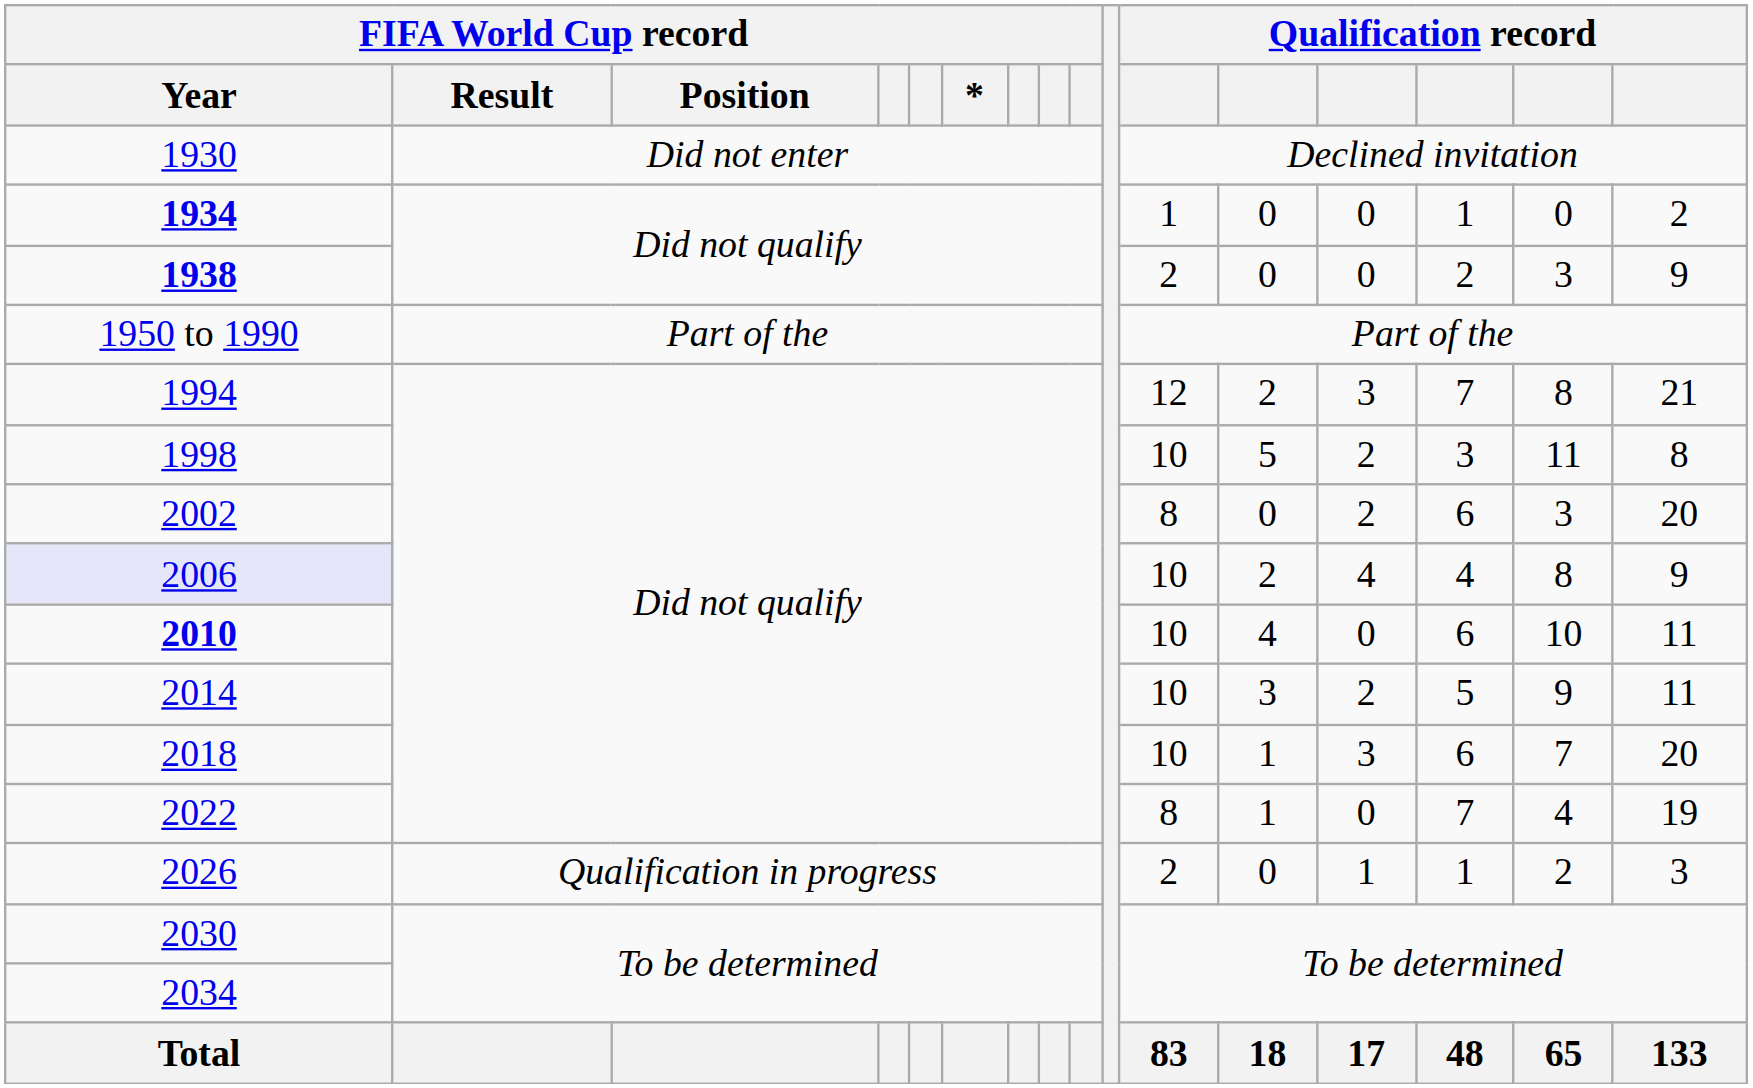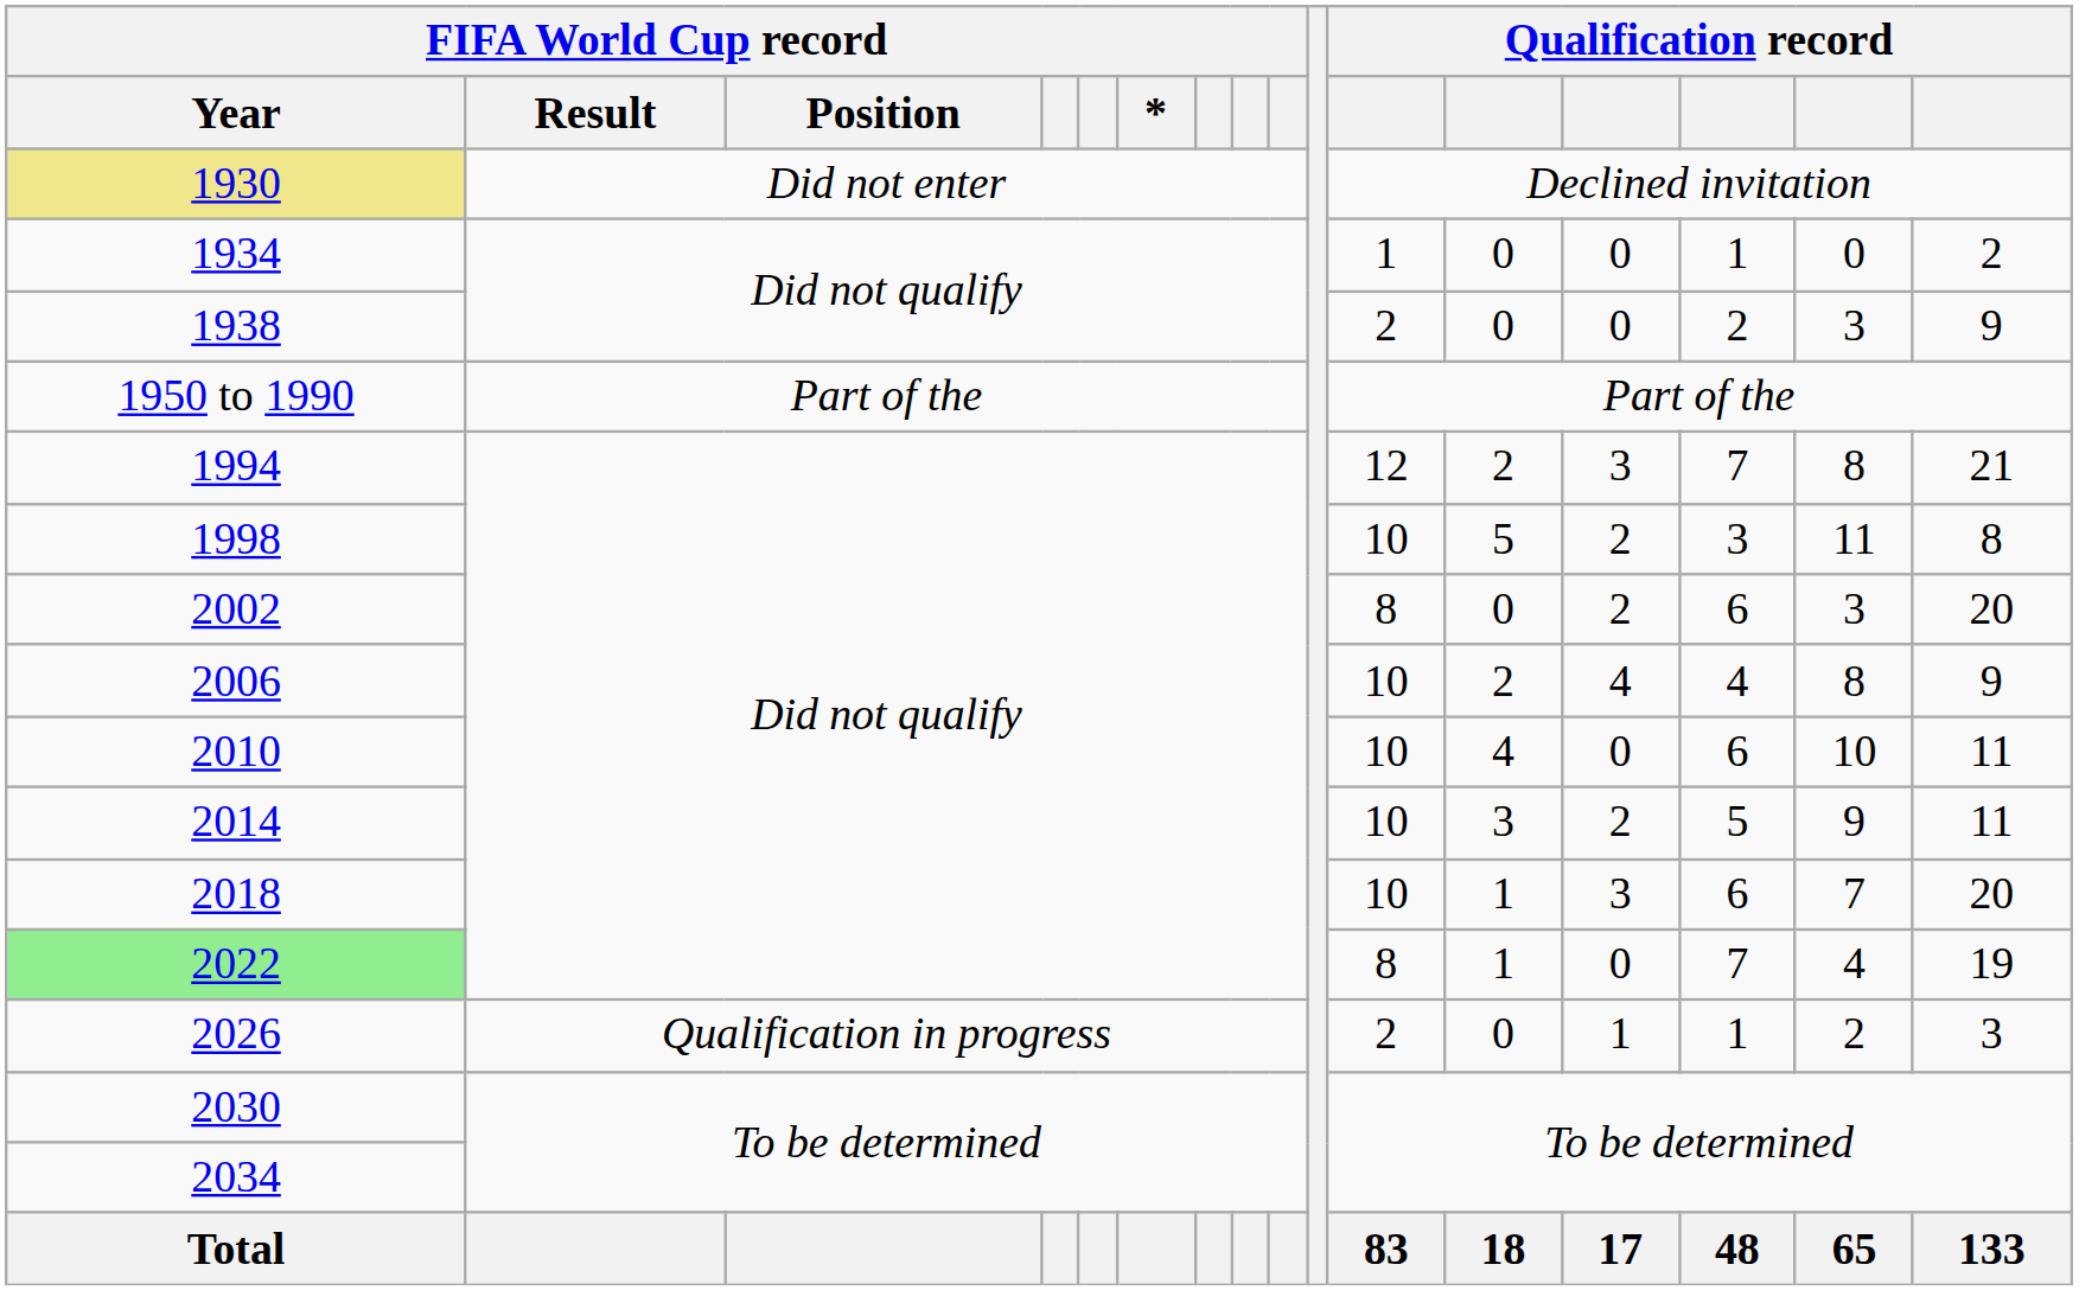1930 | FIFA World Cup record / Year: no background -> khaki background
1934 | FIFA World Cup record / Year: bold -> normal
1938 | FIFA World Cup record / Year: bold -> normal
2006 | FIFA World Cup record / Year: lavender background -> no background
2010 | FIFA World Cup record / Year: bold -> normal
2022 | FIFA World Cup record / Year: no background -> lightgreen background
